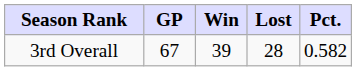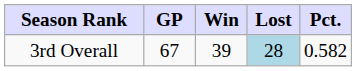row 2 | Lost: no background -> lightblue background
